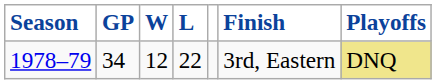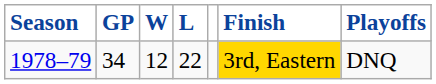1978–79 | column 6: no background -> gold background
1978–79 | column 7: khaki background -> no background
